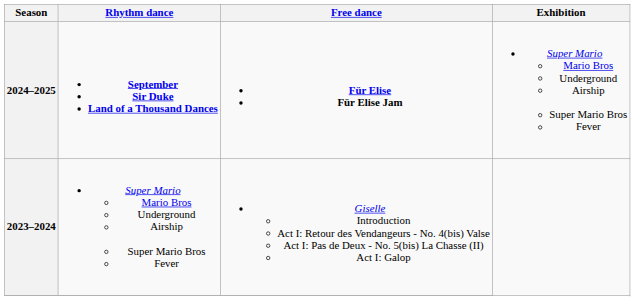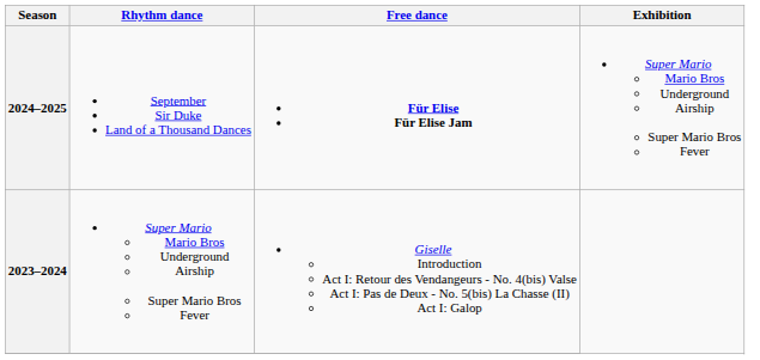2024–2025 | Rhythm dance: bold -> normal
